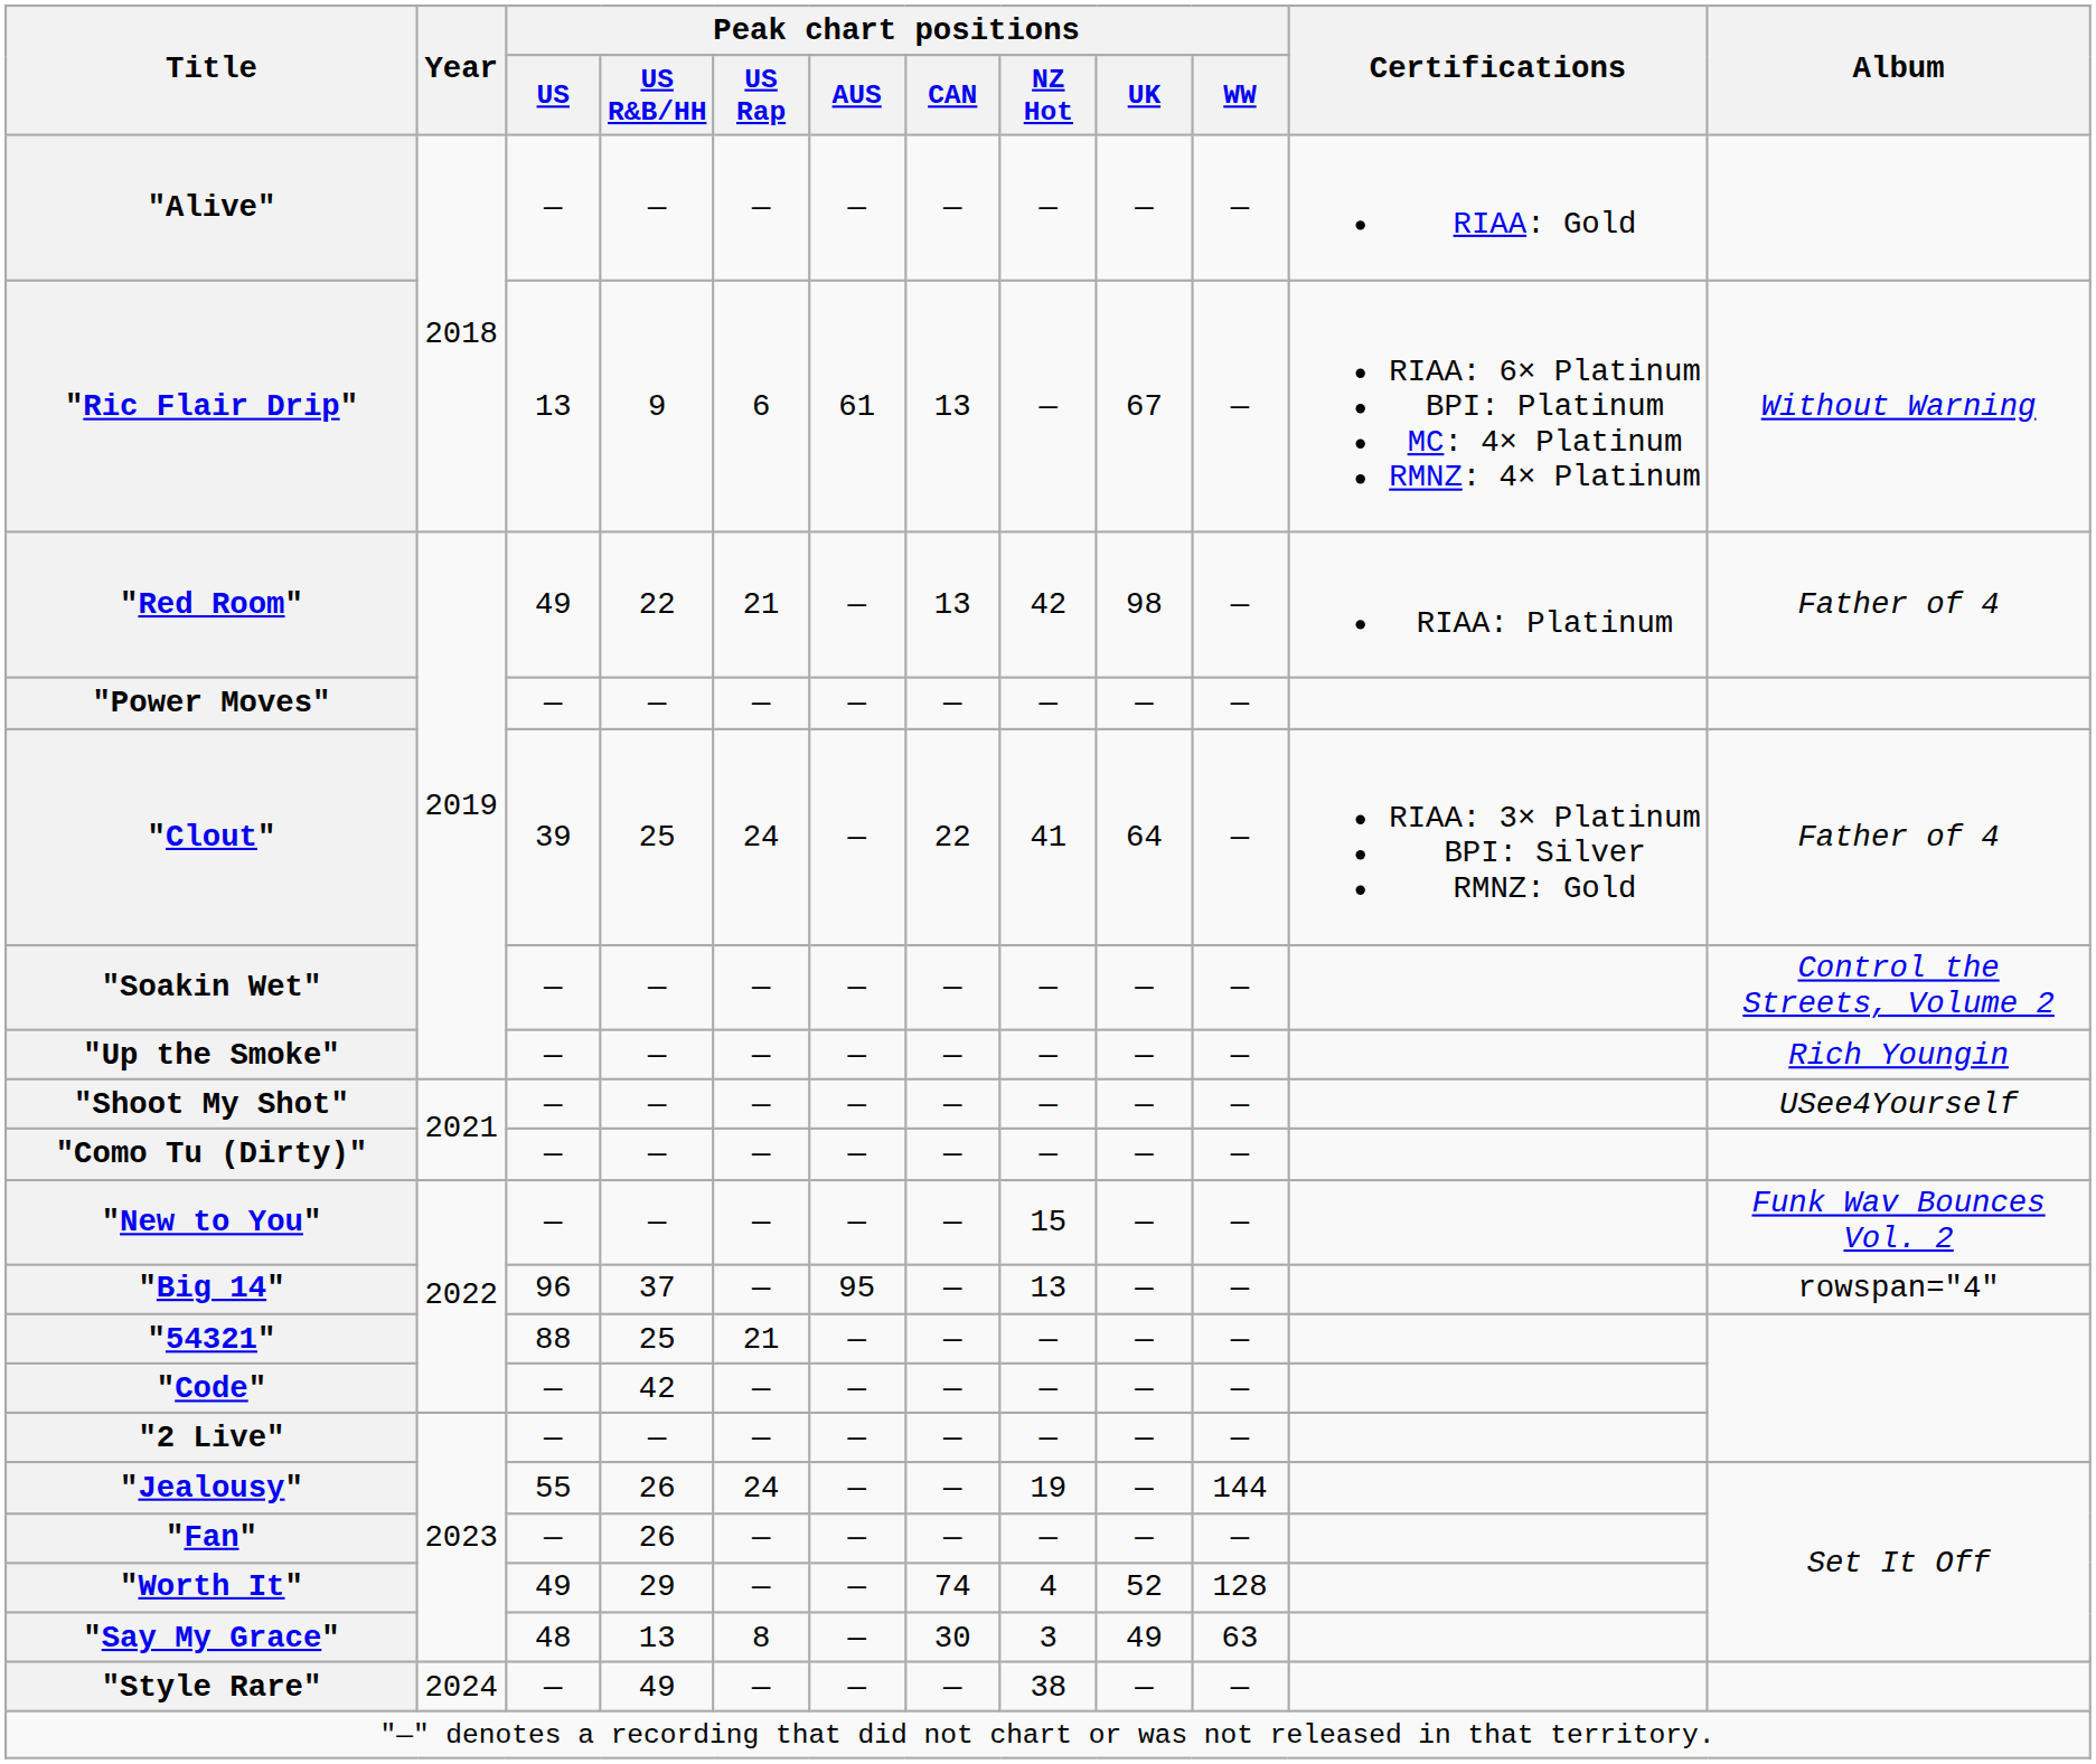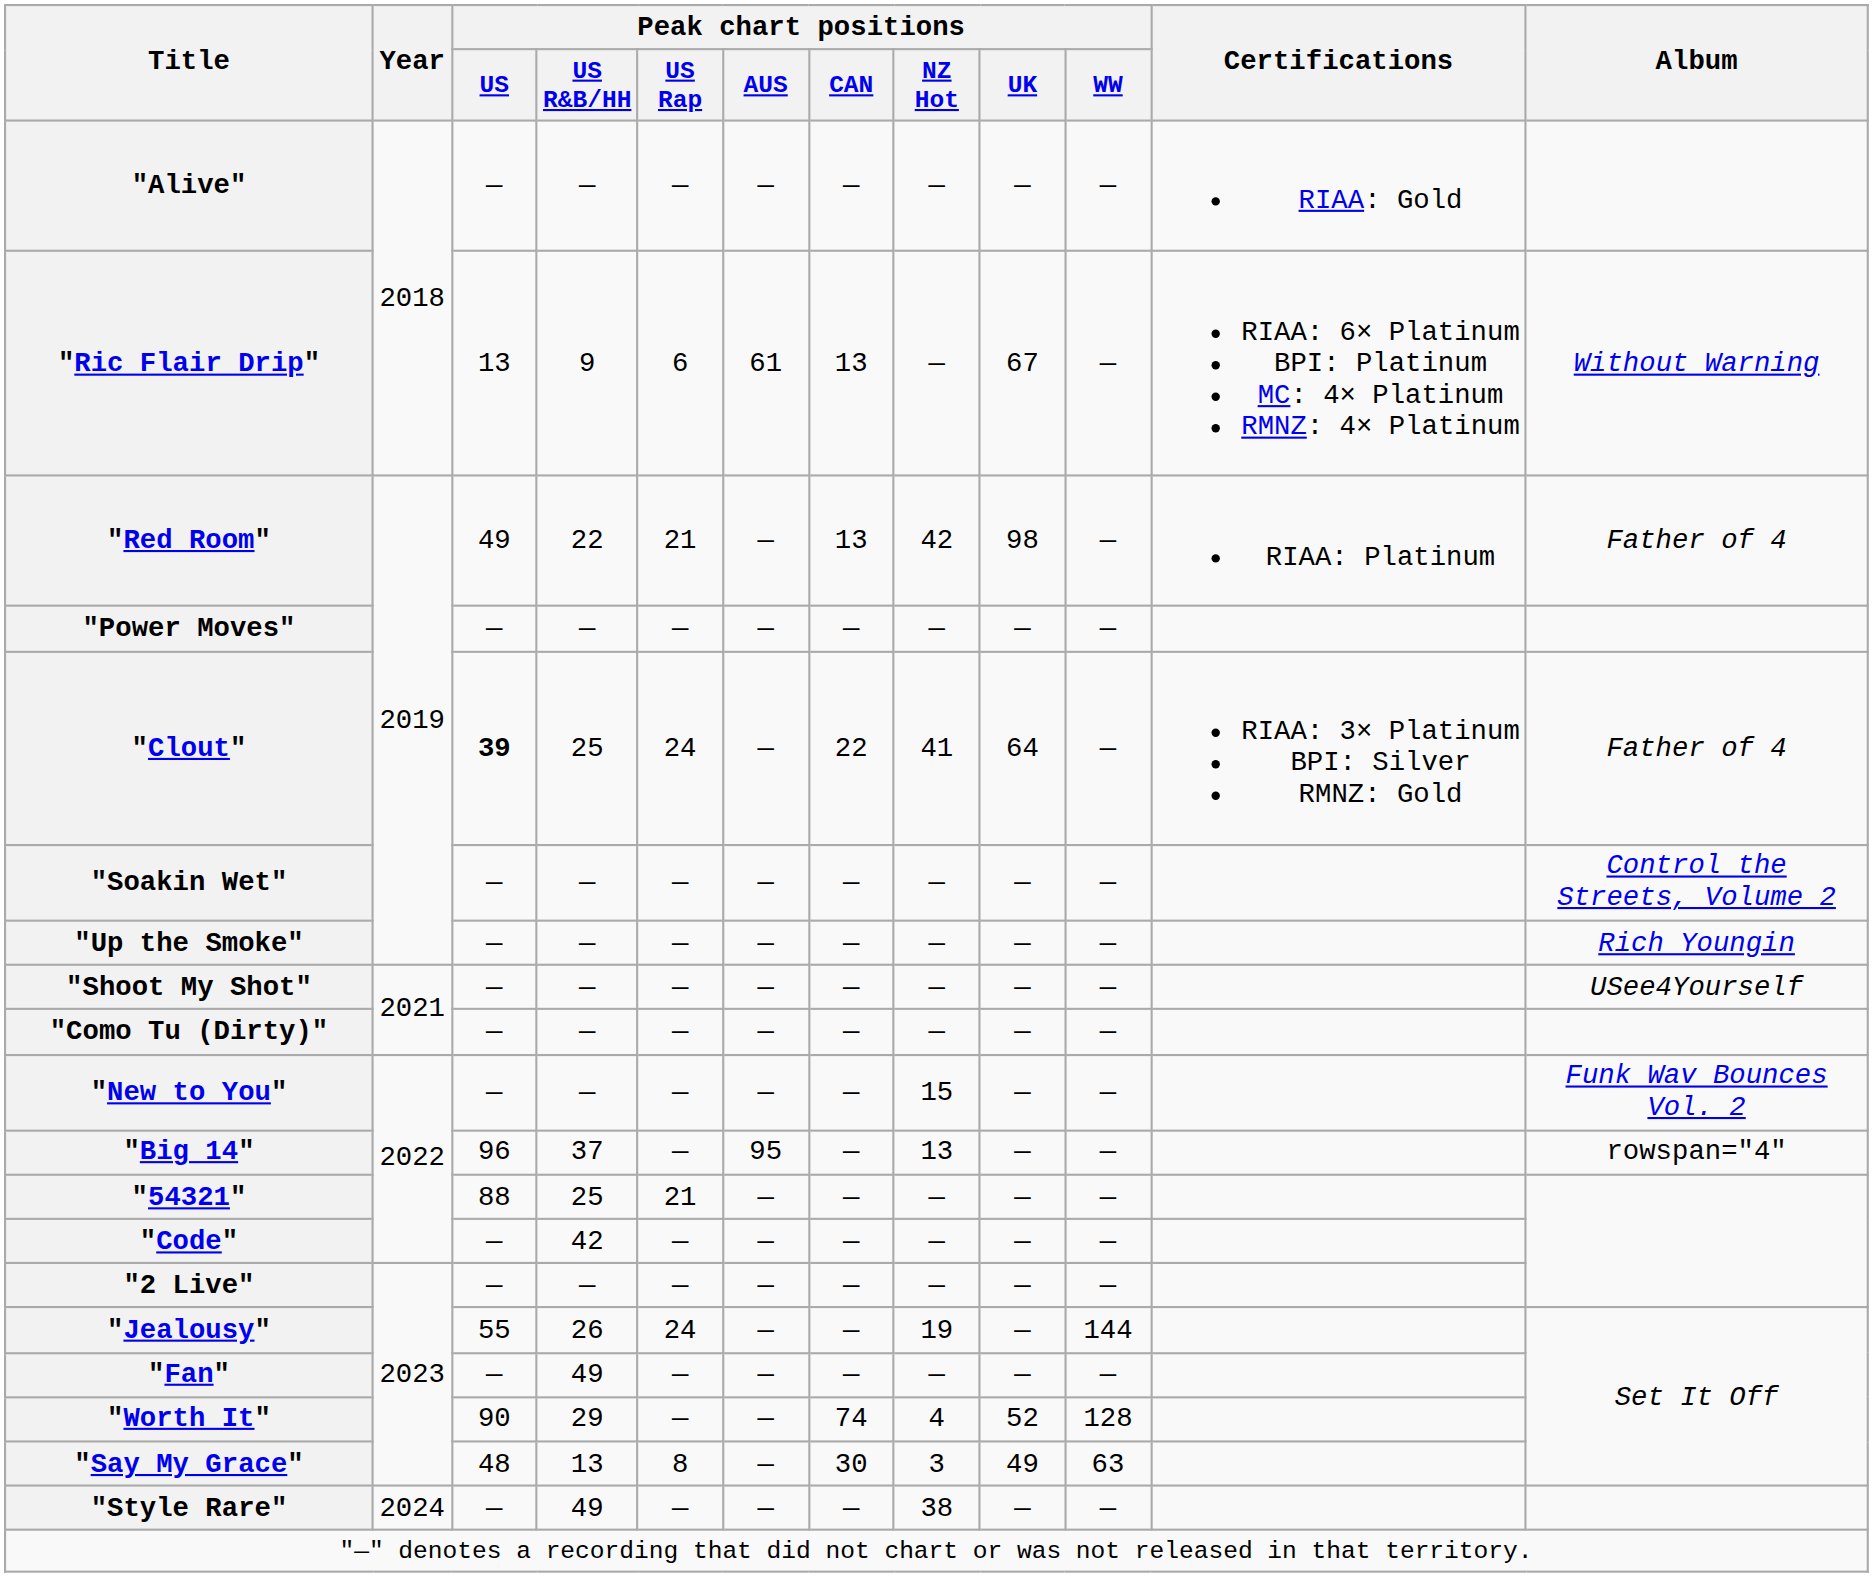"Clout" | Peak chart positions / US: normal -> bold
"Fan" | Peak chart positions / US R&B/HH: 26 -> 49
"Worth It" | Peak chart positions / US: 49 -> 90
